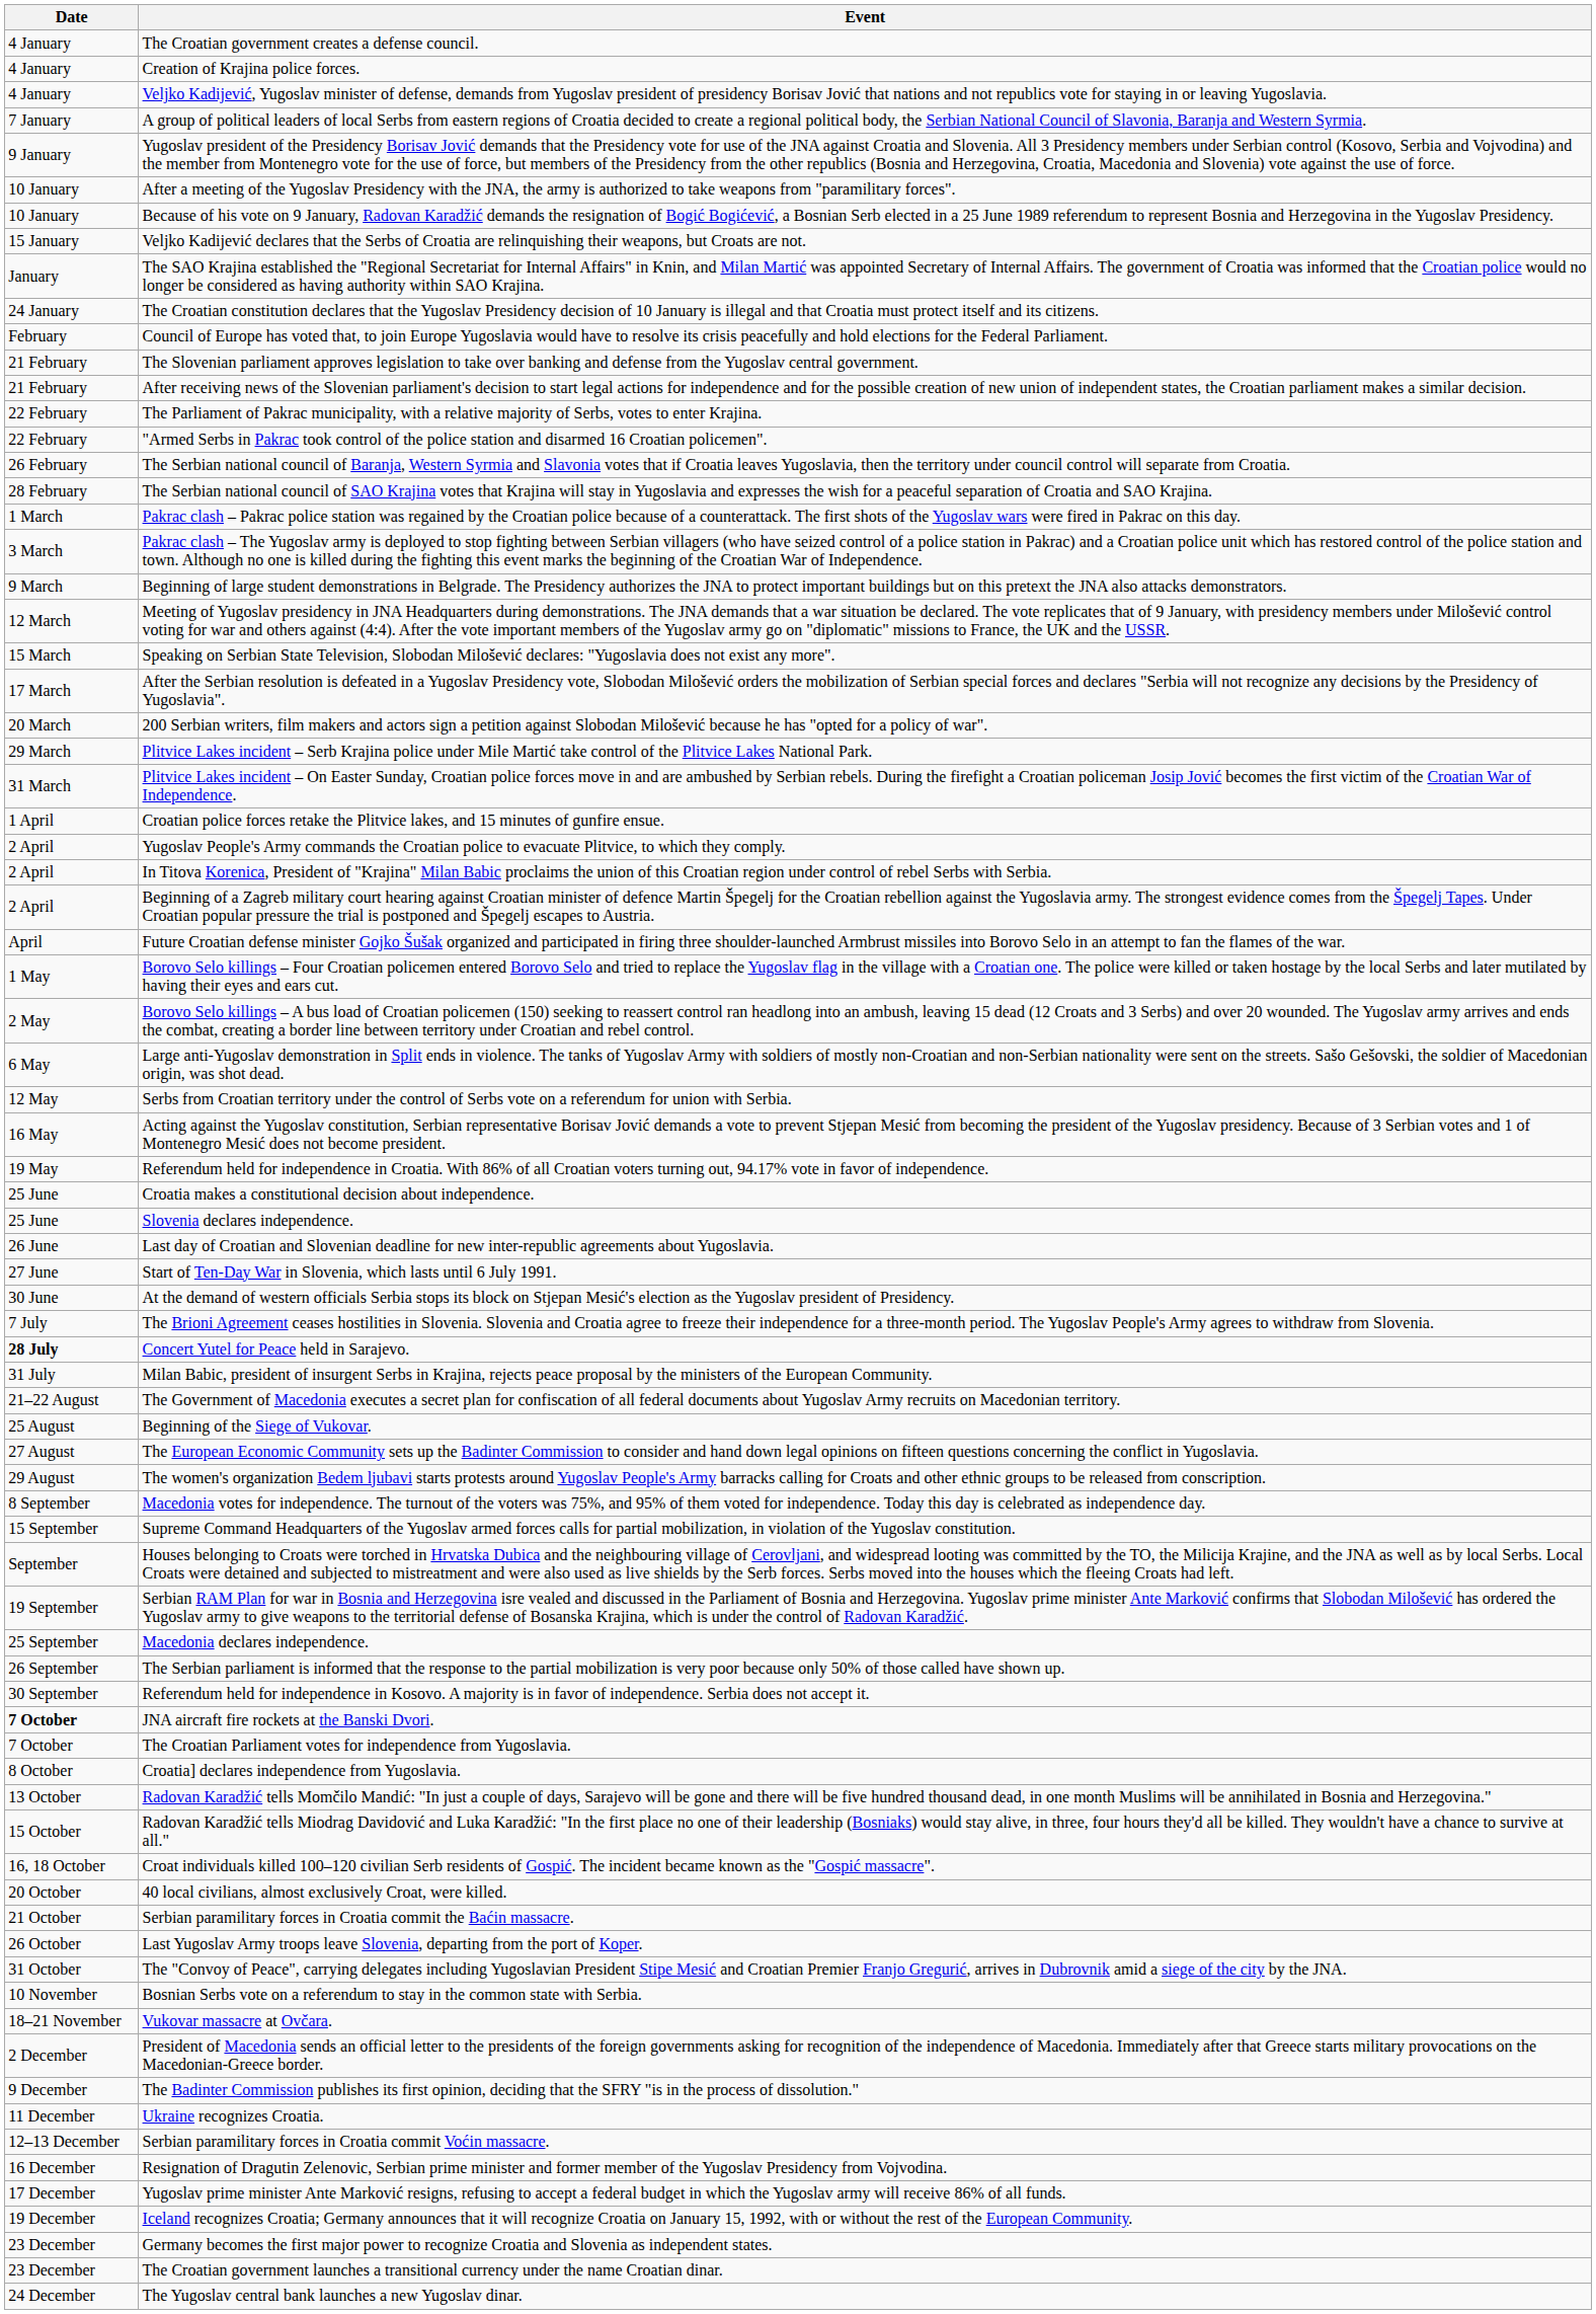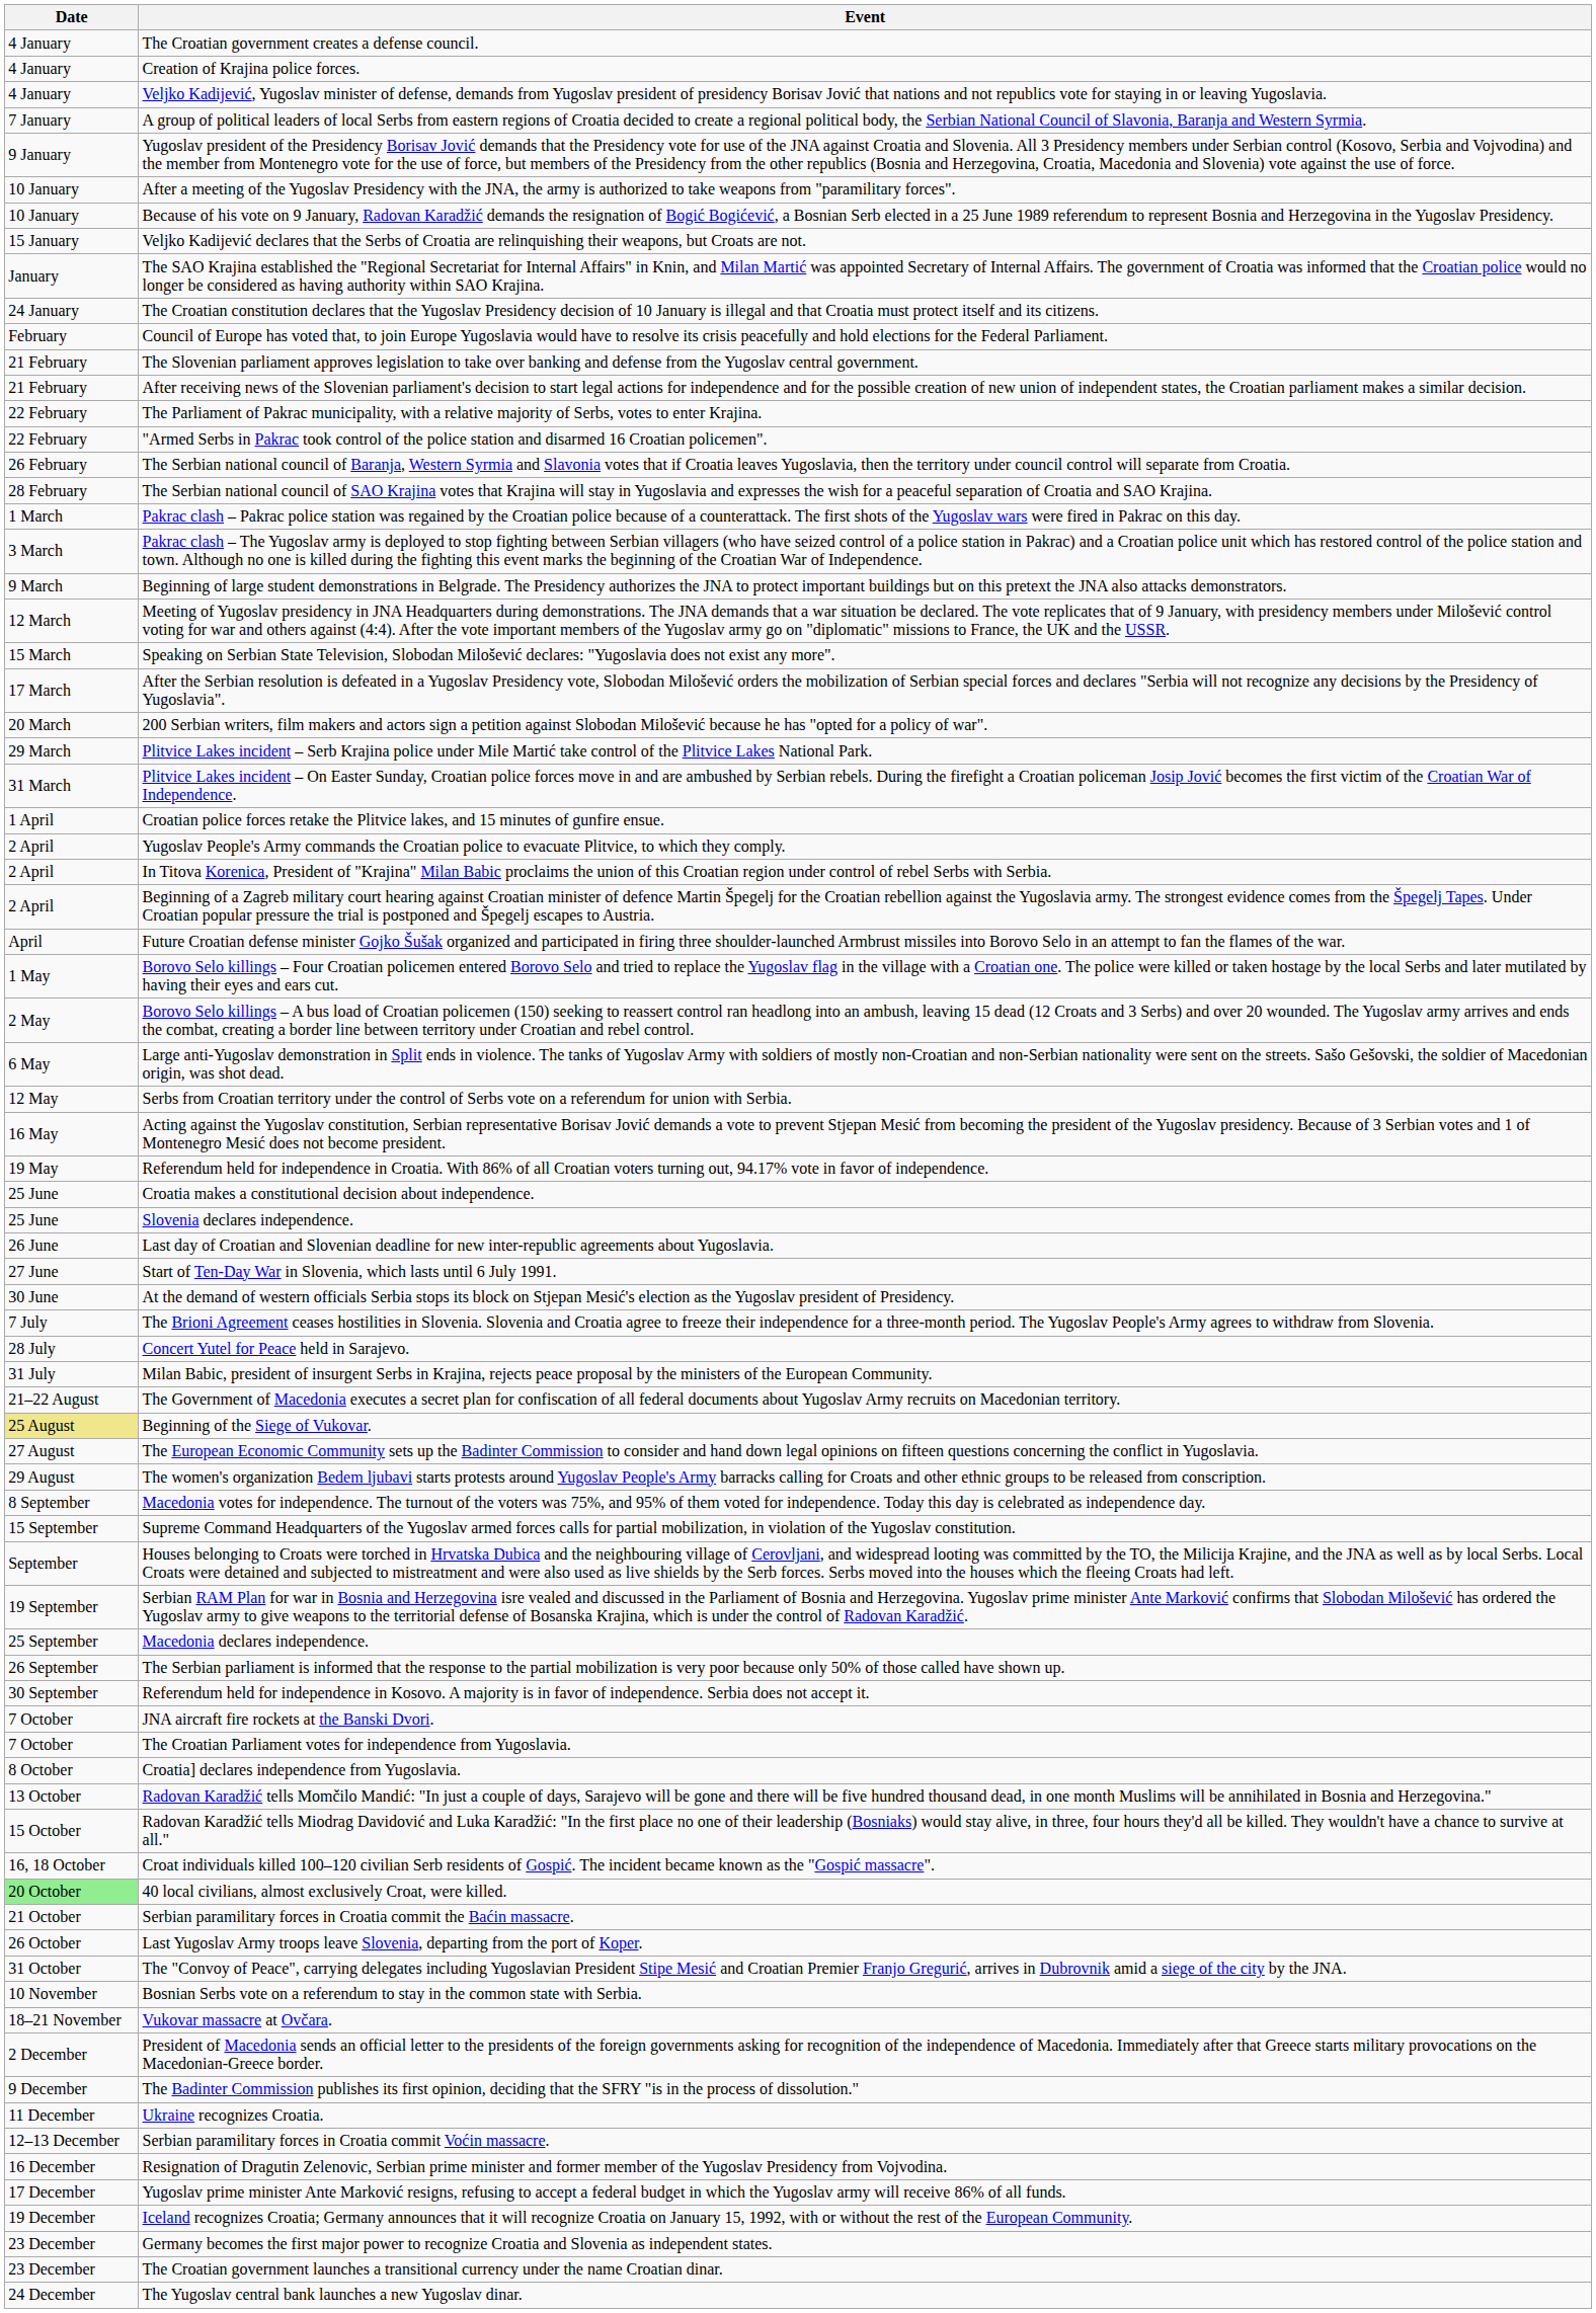Concert Yutel for Peace held in Sarajevo. | Date: bold -> normal
Beginning of the Siege of Vukovar. | Date: no background -> khaki background
JNA aircraft fire rockets at the Banski Dvori. | Date: bold -> normal
40 local civilians, almost exclusively Croat, were killed. | Date: no background -> lightgreen background
